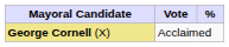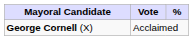George Cornell (X) | Mayoral Candidate: khaki background -> no background
